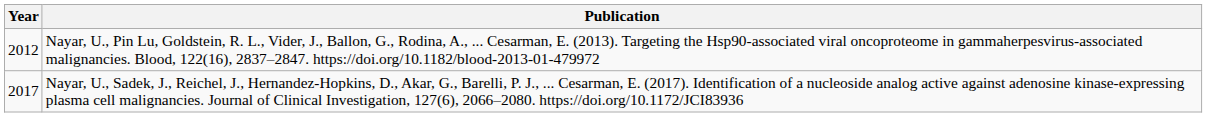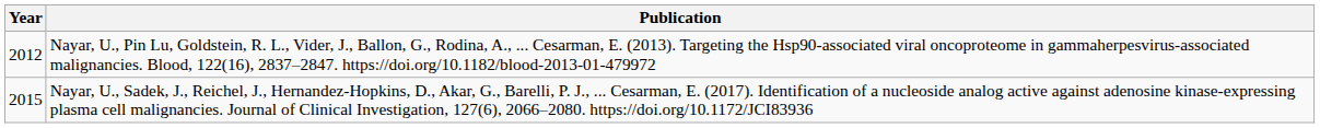row 3 | Year: 2017 -> 2015
